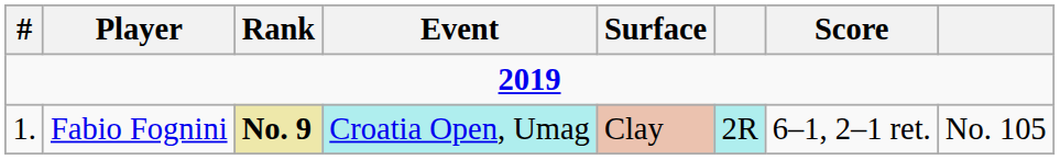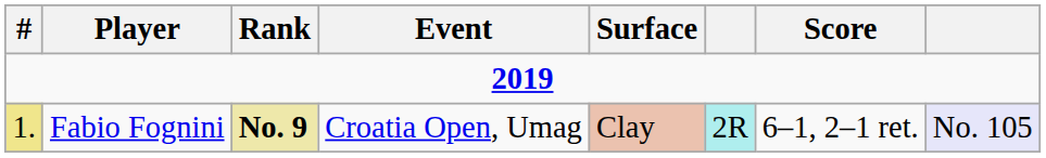Fabio Fognini | #: no background -> khaki background
Fabio Fognini | Event: paleturquoise background -> no background
Fabio Fognini | column 8: no background -> lavender background
